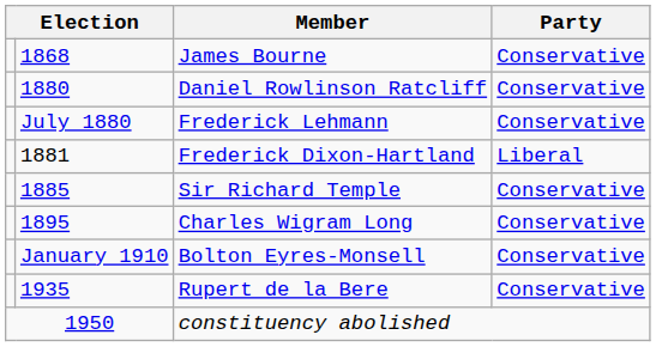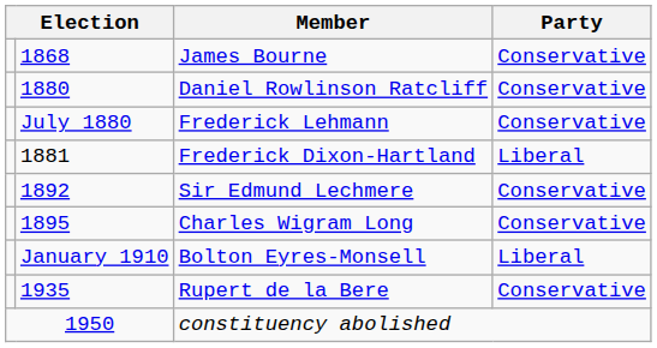- row: 1885 | Sir Richard Temple | Conservative
+ row: 1892 | Sir Edmund Lechmere | Conservative
Bolton Eyres-Monsell | Party: Conservative -> Liberal
